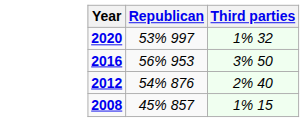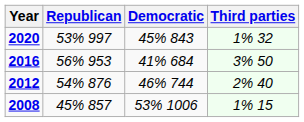+ column: Democratic | 45% 843 | 41% 684 | 46% 744 | 53% 1006
